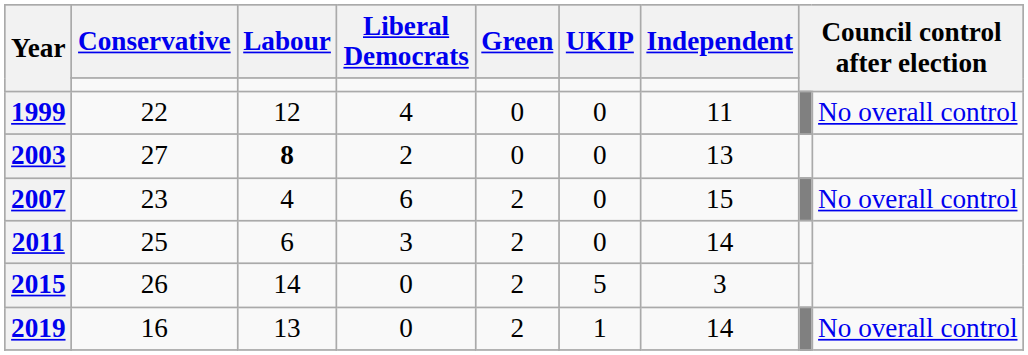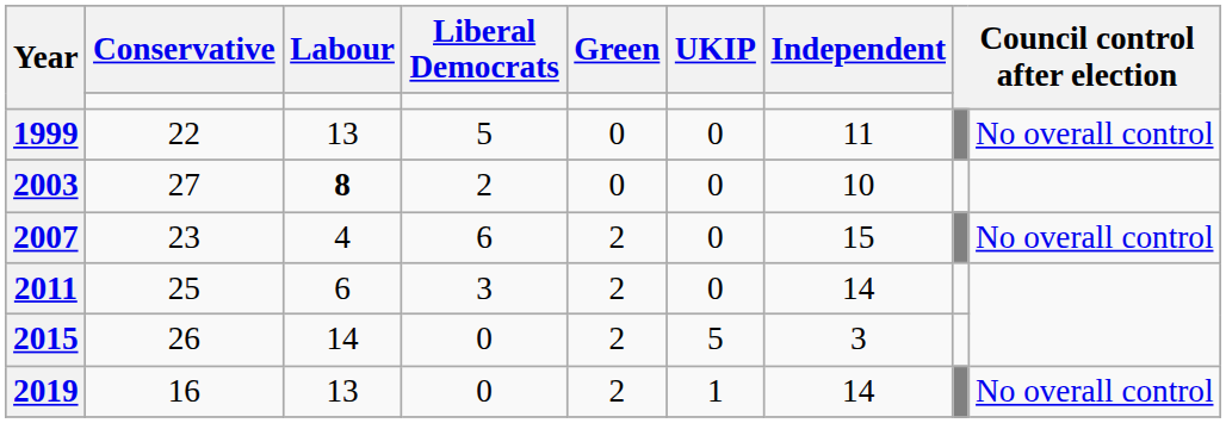1999 | Labour: 12 -> 13
1999 | Liberal Democrats: 4 -> 5
2003 | Independent: 13 -> 10
